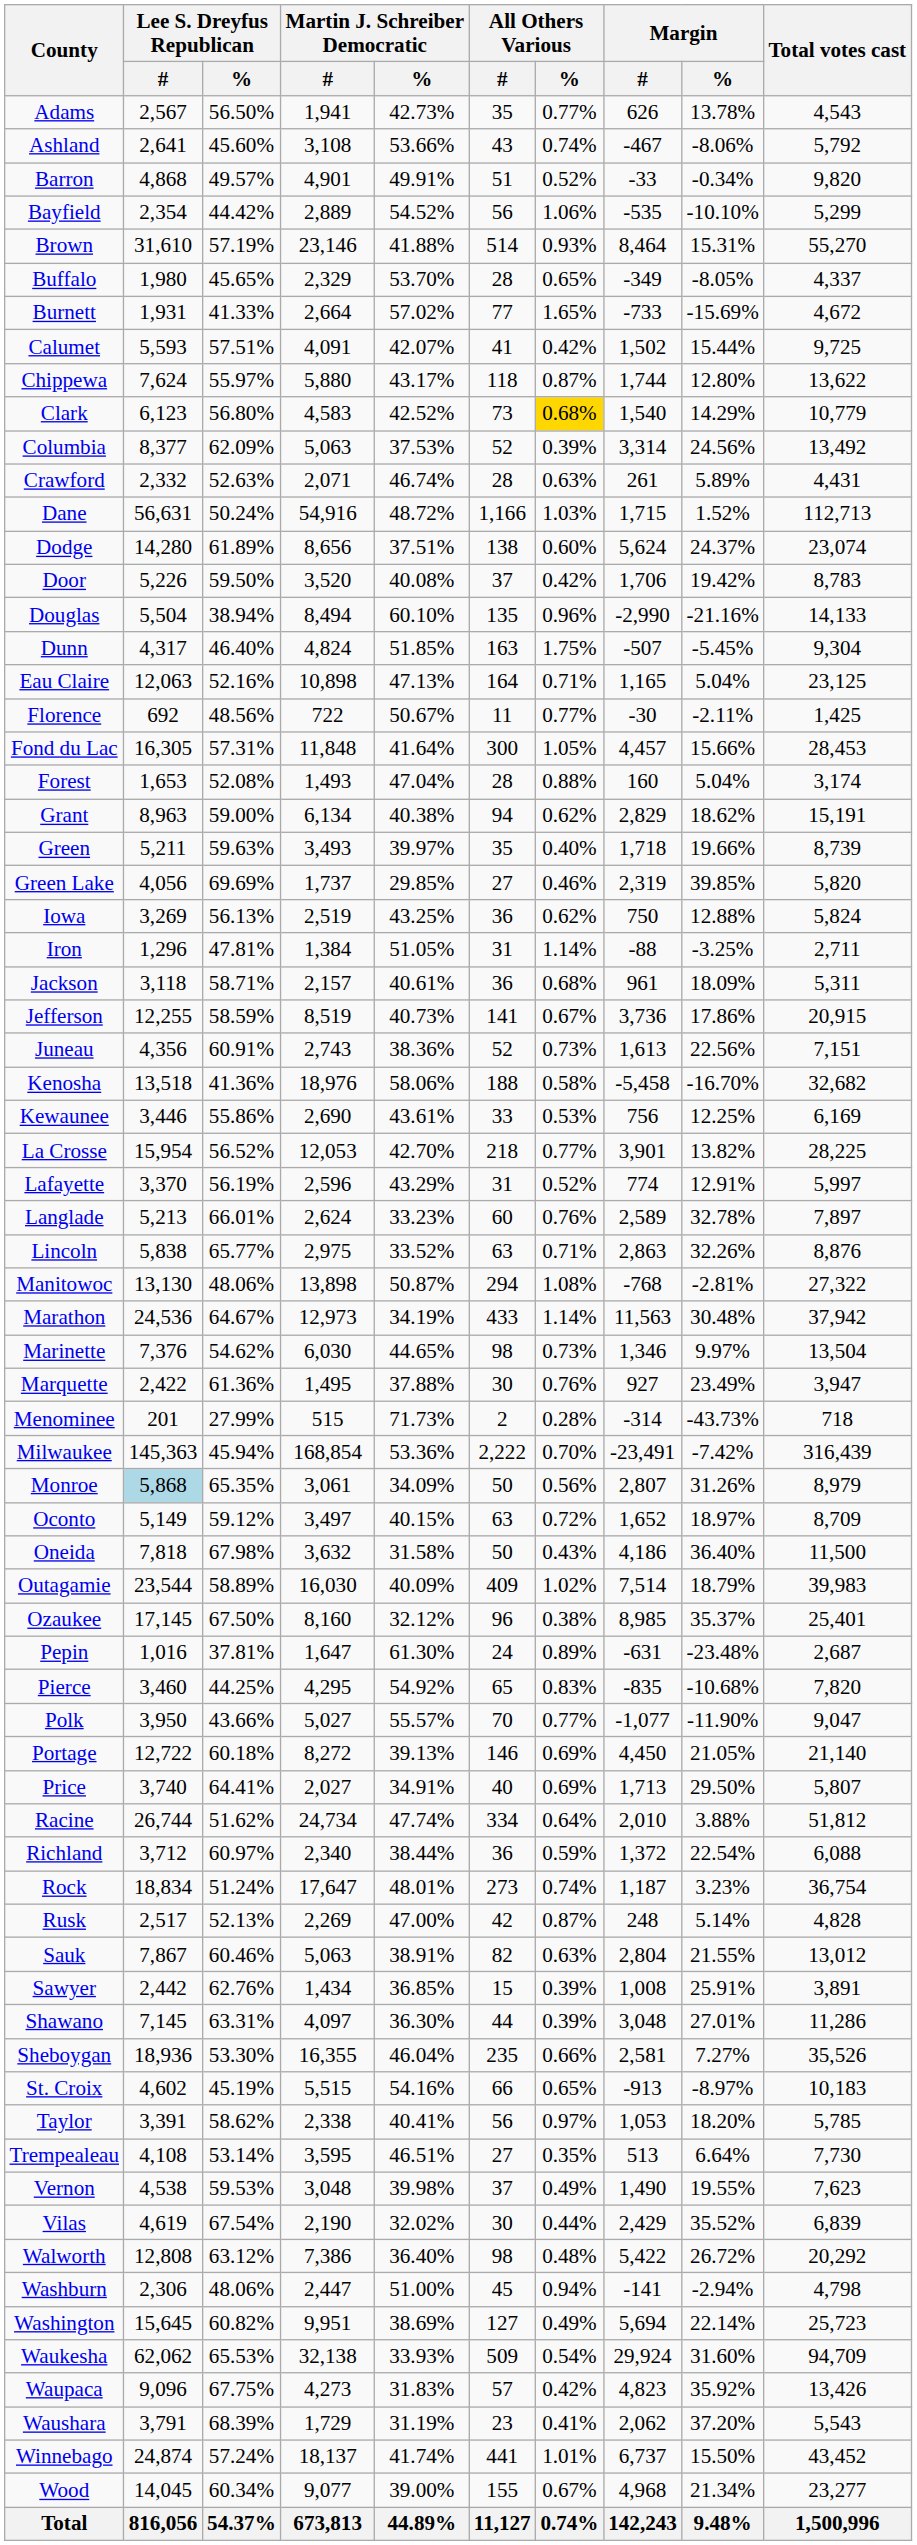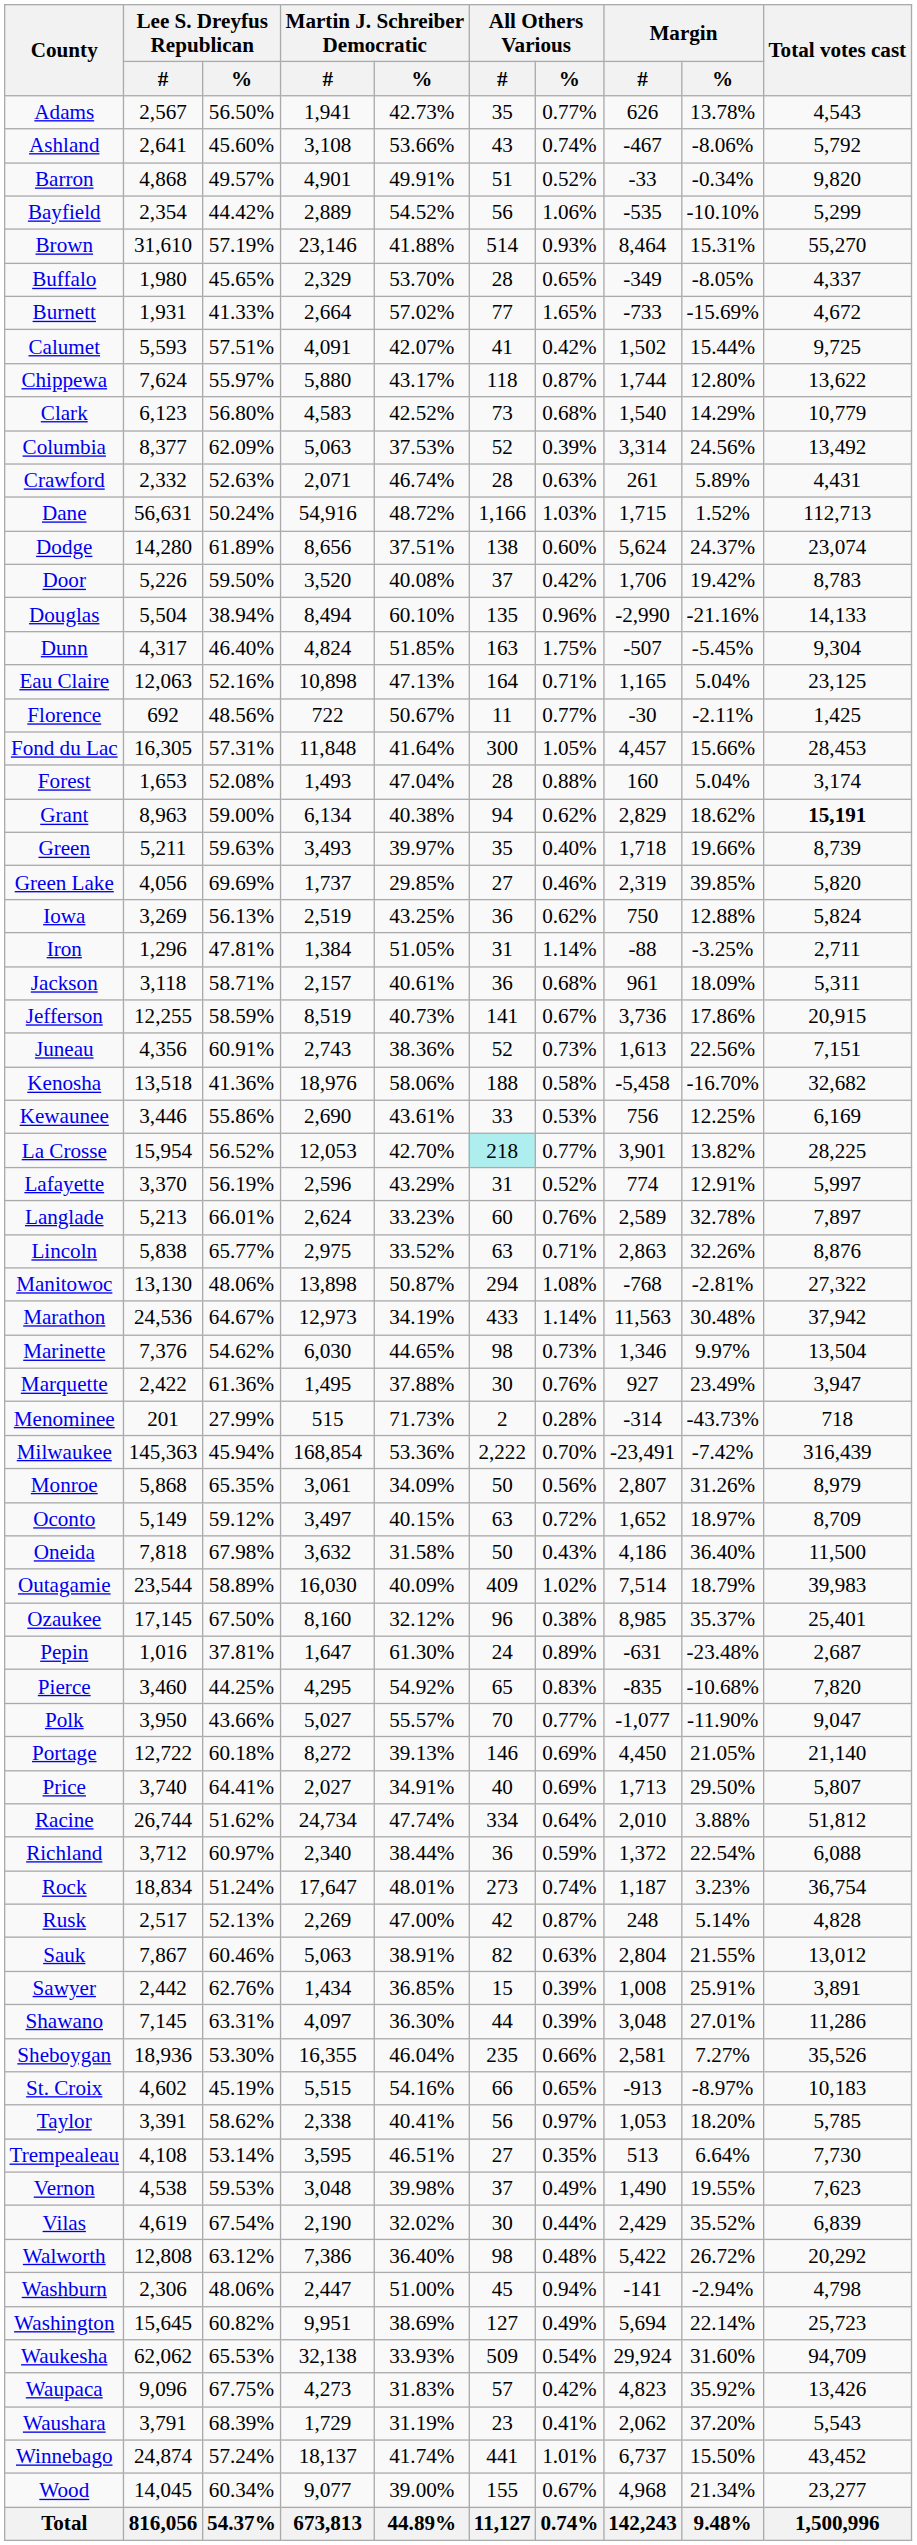Clark | All Others Various / %: gold background -> no background
Grant | Total votes cast: normal -> bold
La Crosse | All Others Various / #: no background -> paleturquoise background
Monroe | Lee S. Dreyfus Republican / #: lightblue background -> no background
